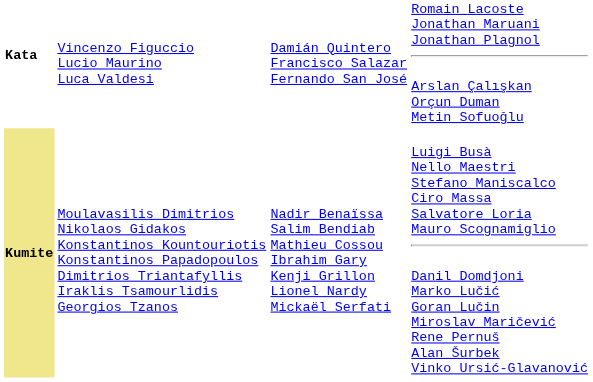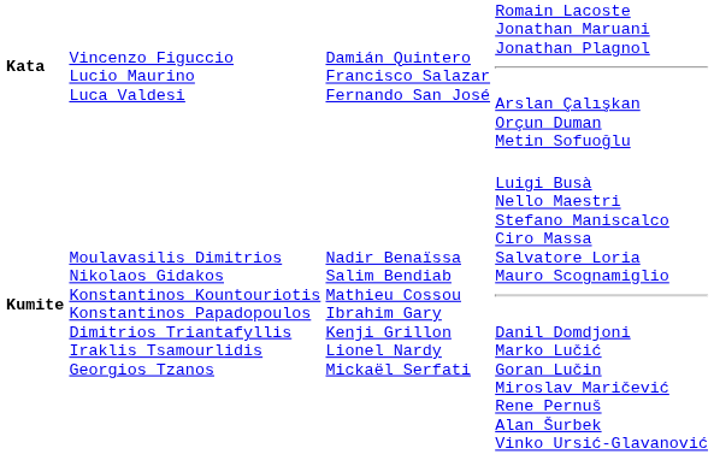Kumite | column 1: khaki background -> no background
